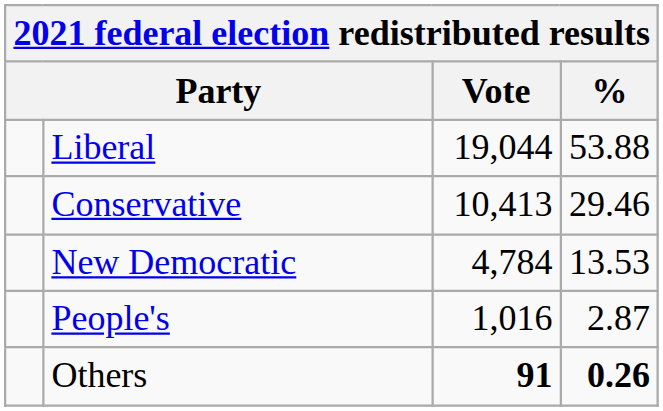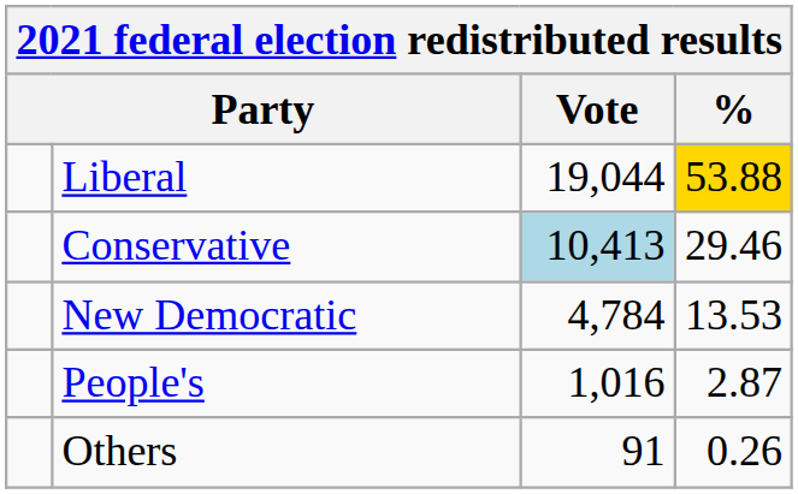Liberal | %: no background -> gold background
Conservative | Vote: no background -> lightblue background
Others | Vote: bold -> normal
Others | %: bold -> normal
